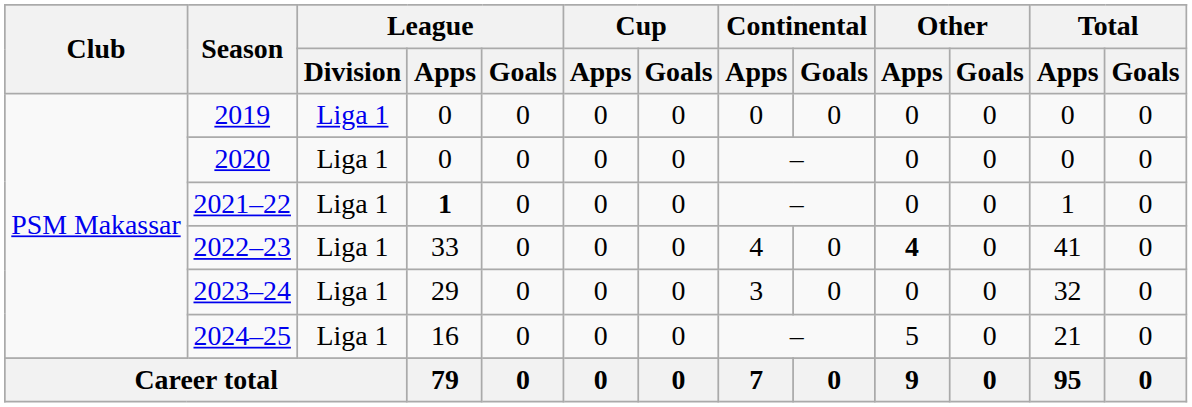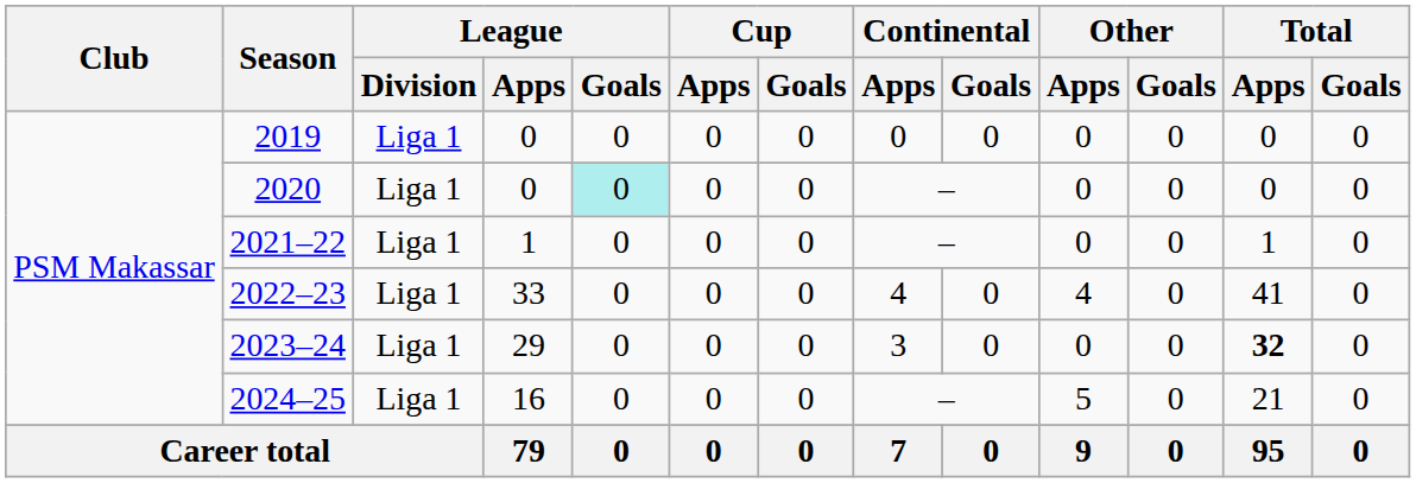2020 | League / Goals: no background -> paleturquoise background
2021–22 | League / Apps: bold -> normal
2022–23 | Other / Apps: bold -> normal
2023–24 | Total / Apps: normal -> bold
